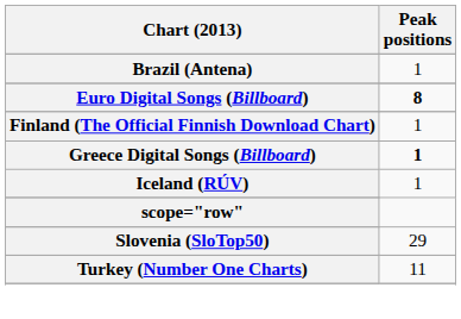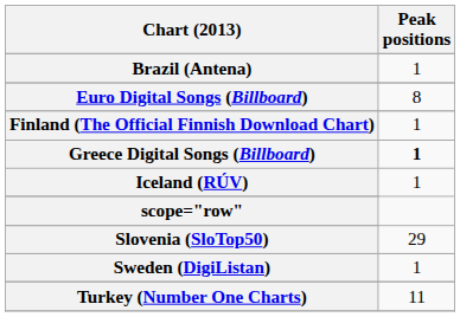Euro Digital Songs (Billboard) | Peak positions: bold -> normal
+ row: Sweden (DigiListan) | 1
